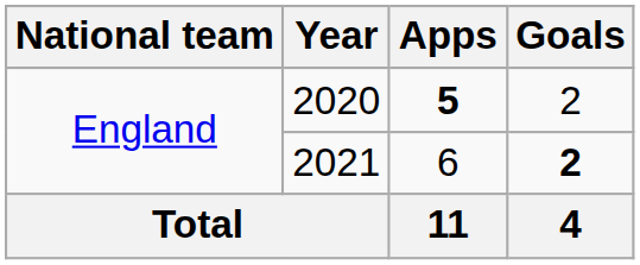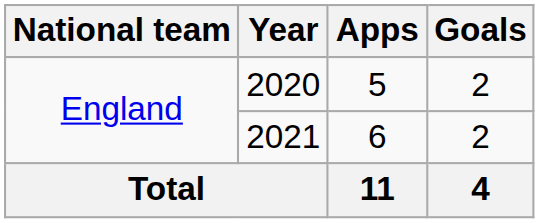2020 | Apps: bold -> normal
2021 | Goals: bold -> normal
